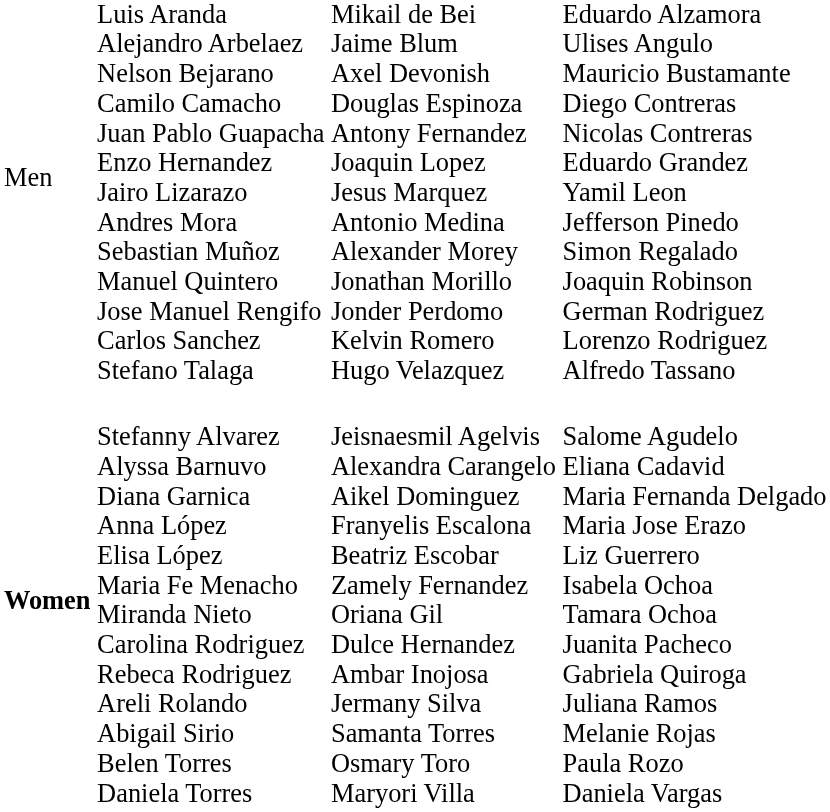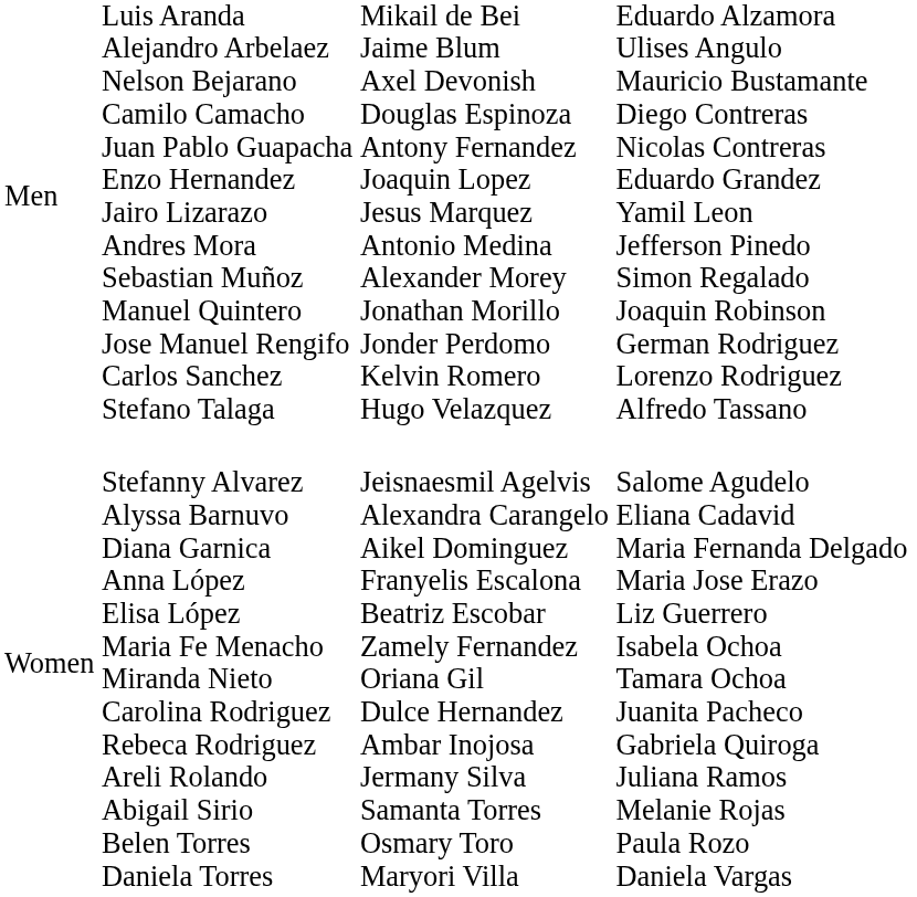Women | column 1: bold -> normal
